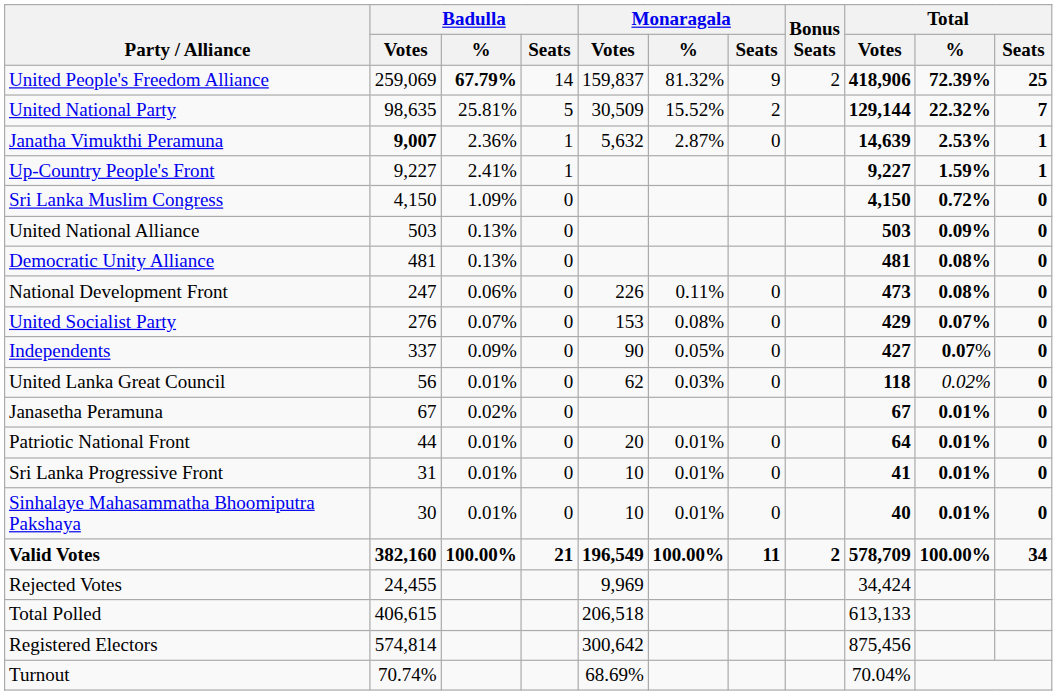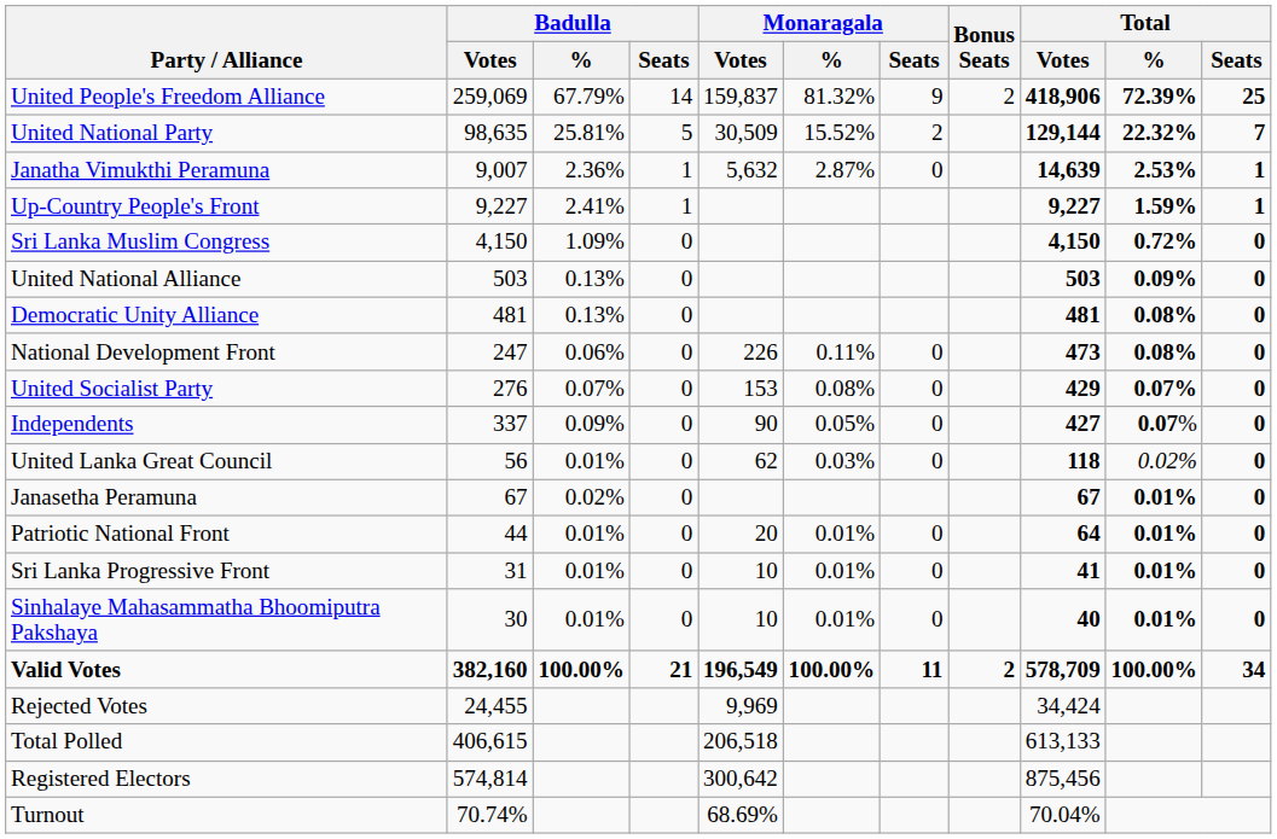United People's Freedom Alliance | Badulla / %: bold -> normal
Janatha Vimukthi Peramuna | Badulla / Votes: bold -> normal
